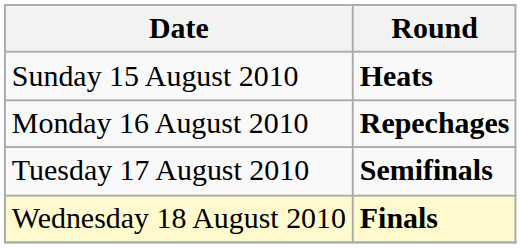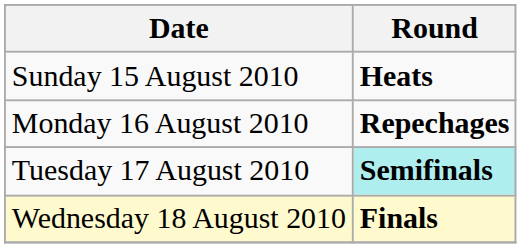Tuesday 17 August 2010 | Round: no background -> paleturquoise background
